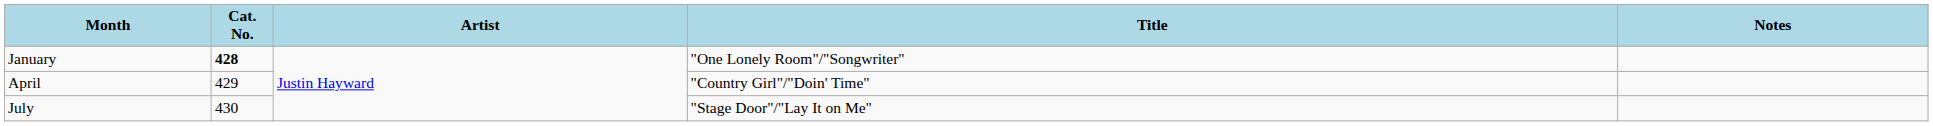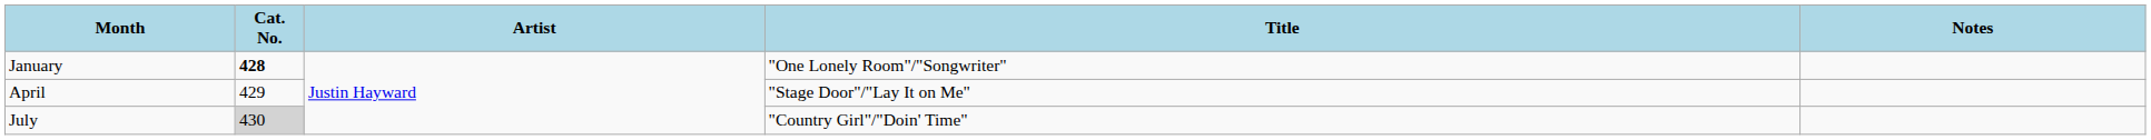April | Title: "Country Girl"/"Doin' Time" -> "Stage Door"/"Lay It on Me"
July | Cat. No.: no background -> lightgrey background
July | Title: "Stage Door"/"Lay It on Me" -> "Country Girl"/"Doin' Time"
